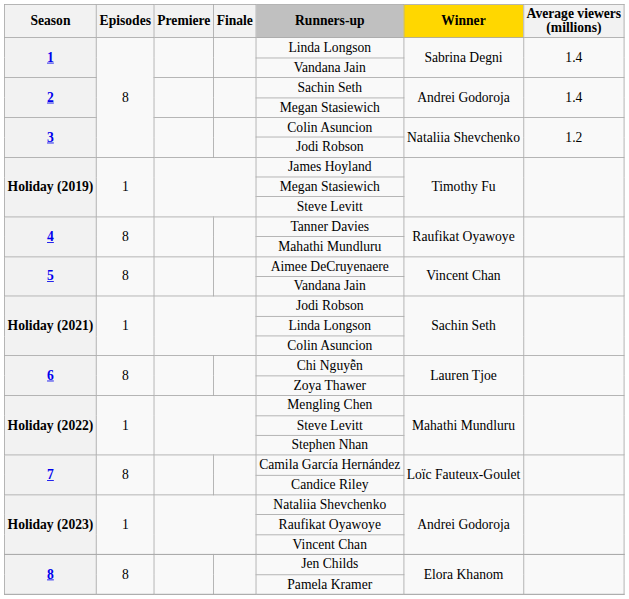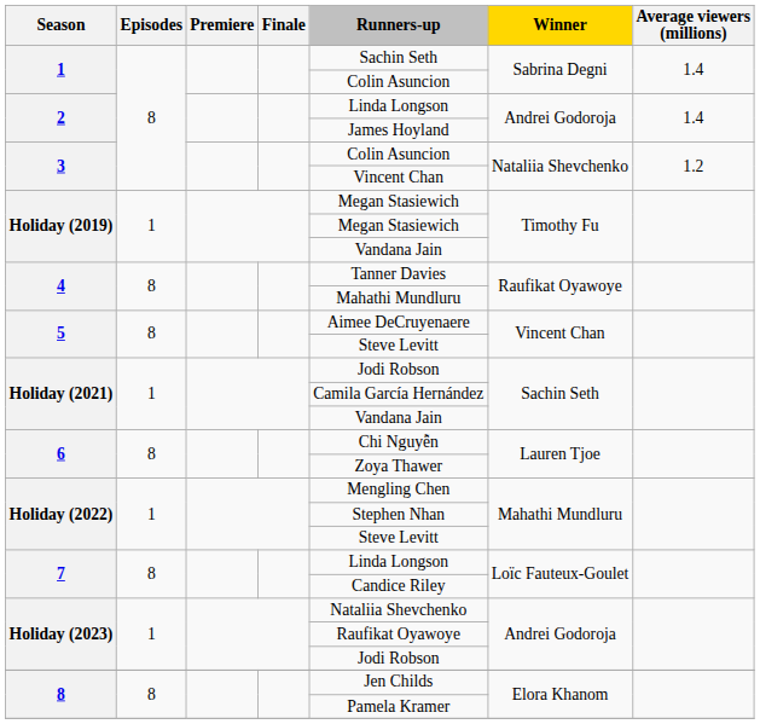row 2 | Runners-up: Linda Longson -> Sachin Seth
row 3 | Runners-up: Vandana Jain -> Colin Asuncion
row 4 | Runners-up: Sachin Seth -> Linda Longson
row 5 | Runners-up: Megan Stasiewich -> James Hoyland
row 7 | Runners-up: Jodi Robson -> Vincent Chan
row 8 | Runners-up: James Hoyland -> Megan Stasiewich
row 10 | Runners-up: Steve Levitt -> Vandana Jain
row 14 | Runners-up: Vandana Jain -> Steve Levitt
row 16 | Runners-up: Linda Longson -> Camila García Hernández
row 17 | Runners-up: Colin Asuncion -> Vandana Jain
row 21 | Runners-up: Steve Levitt -> Stephen Nhan
row 22 | Runners-up: Stephen Nhan -> Steve Levitt
row 23 | Runners-up: Camila García Hernández -> Linda Longson
row 27 | Runners-up: Vincent Chan -> Jodi Robson
